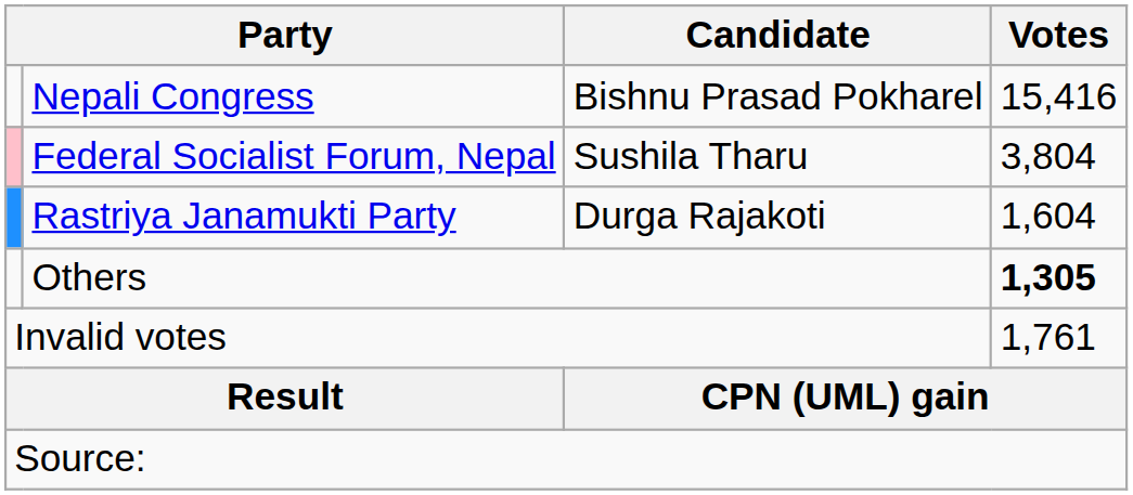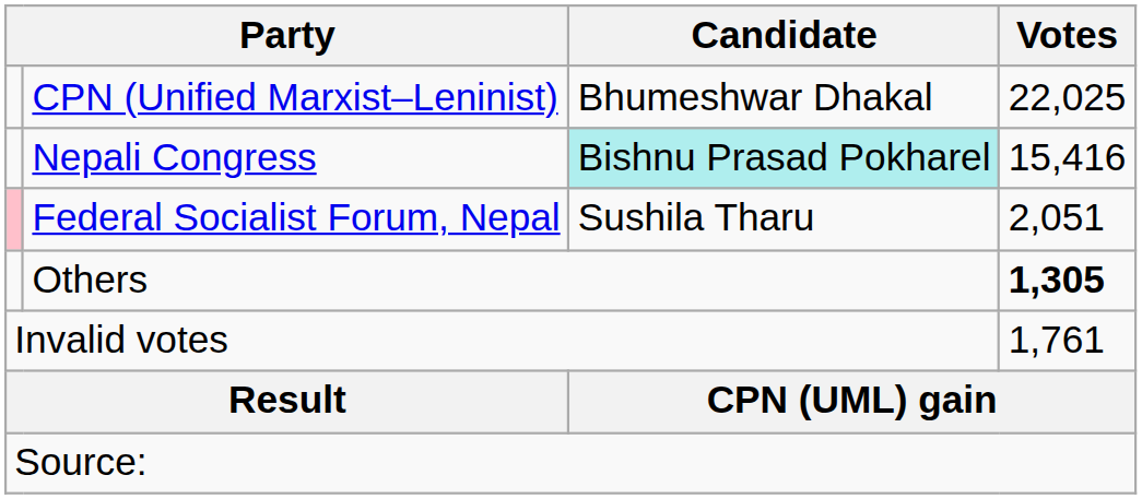+ row: CPN (Unified Marxist–Leninist) | Bhumeshwar Dhakal | 22,025
Nepali Congress | Candidate: no background -> paleturquoise background
Federal Socialist Forum, Nepal | Votes: 3,804 -> 2,051
- row: Rastriya Janamukti Party | Durga Rajakoti | 1,604
